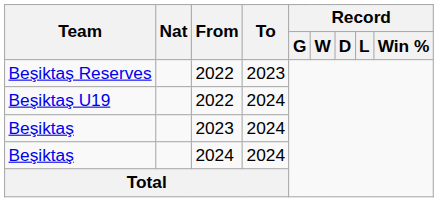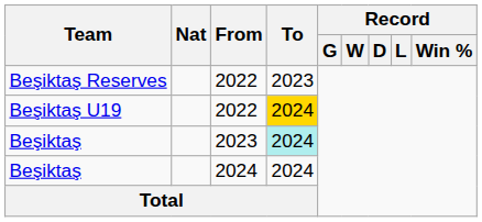Beşiktaş U19 | To: no background -> gold background
Beşiktaş / 2023 | To: no background -> paleturquoise background
